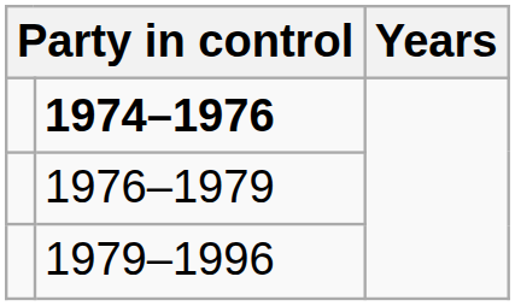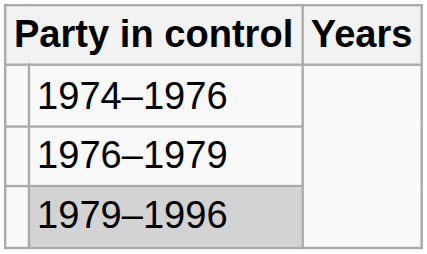1974–1976 | column 2: bold -> normal
1979–1996 | column 2: no background -> lightgrey background
